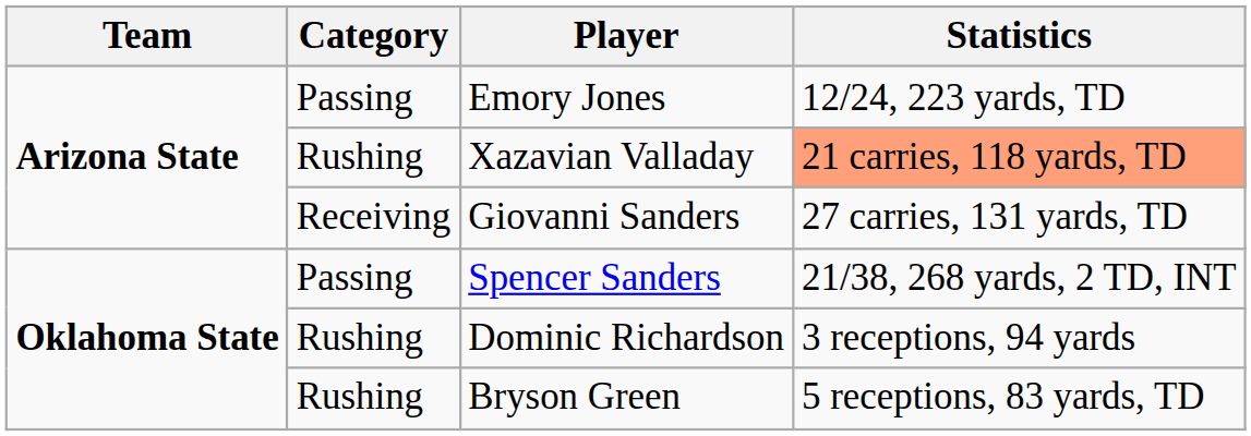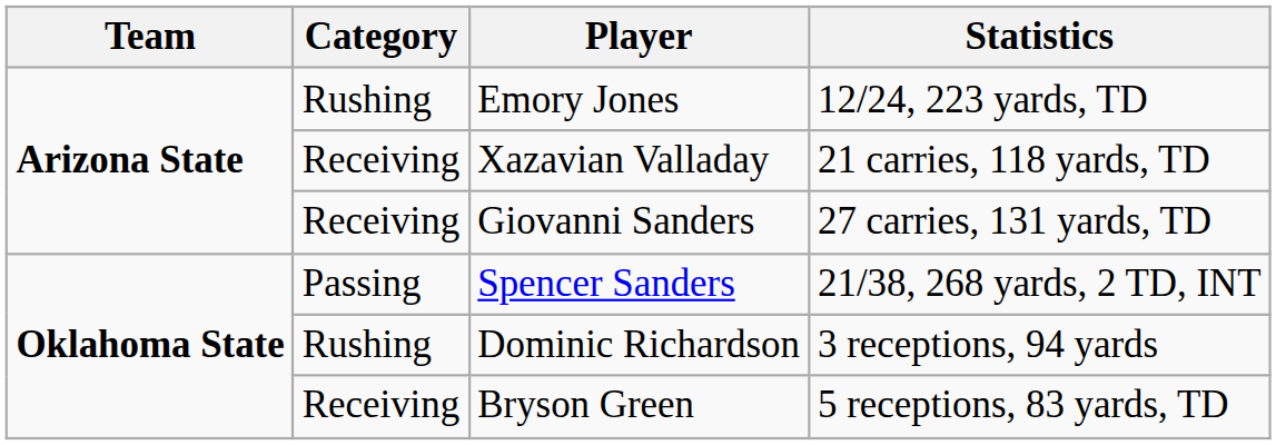Emory Jones | Category: Passing -> Rushing
Xazavian Valladay | Category: Rushing -> Receiving
Xazavian Valladay | Statistics: lightsalmon background -> no background
Bryson Green | Category: Rushing -> Receiving
